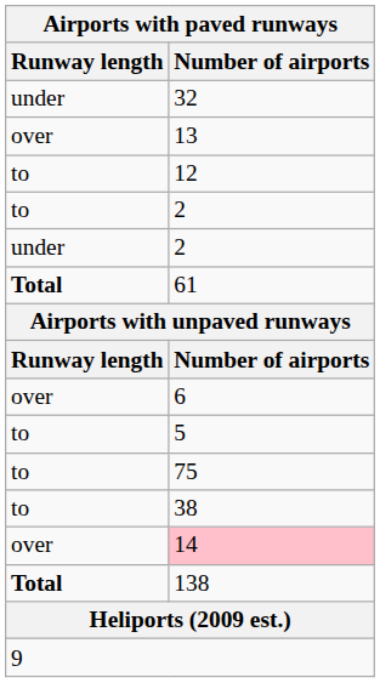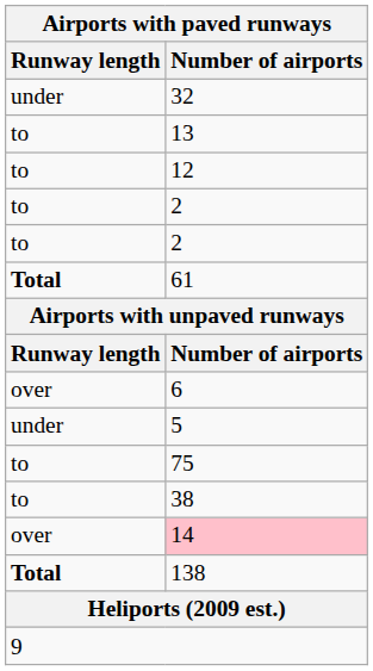row 4 | Runway length: over -> to
row 7 | Runway length: under -> to
row 12 | Runway length: to -> under
